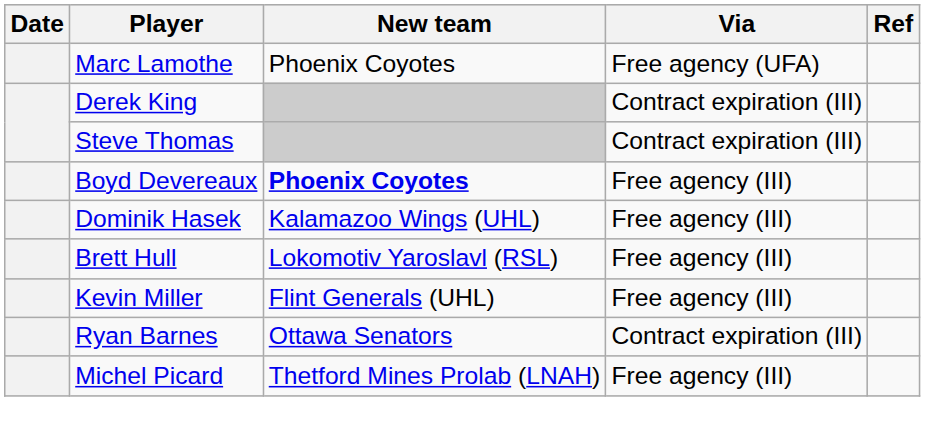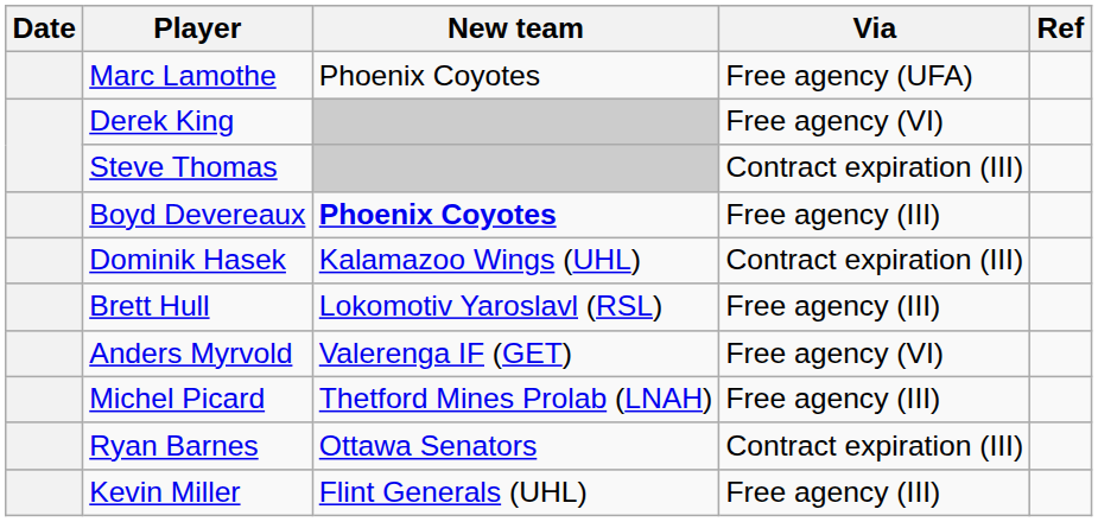Derek King | Via: Contract expiration (III) -> Free agency (VI)
Dominik Hasek | Via: Free agency (III) -> Contract expiration (III)
+ row: Anders Myrvold | Valerenga IF (GET) | Free agency (VI)
rows swapped: Michel Picard <-> Kevin Miller
